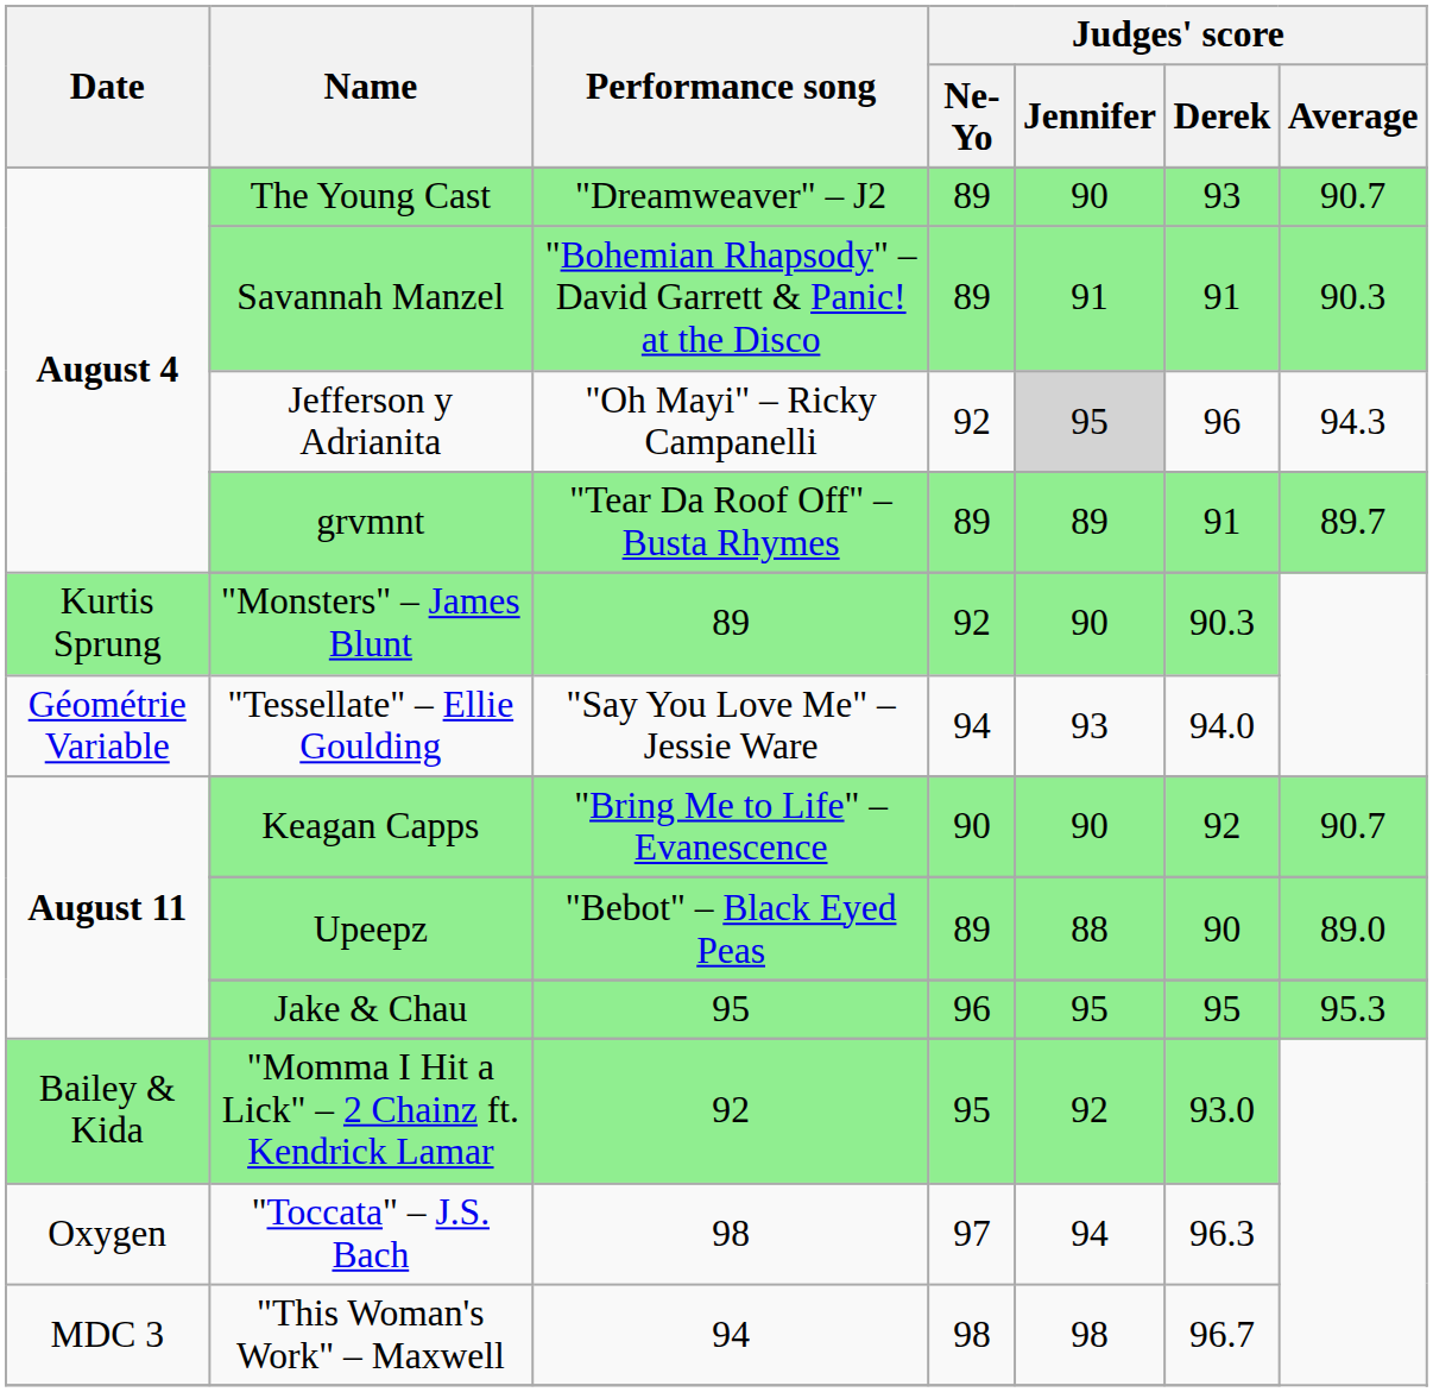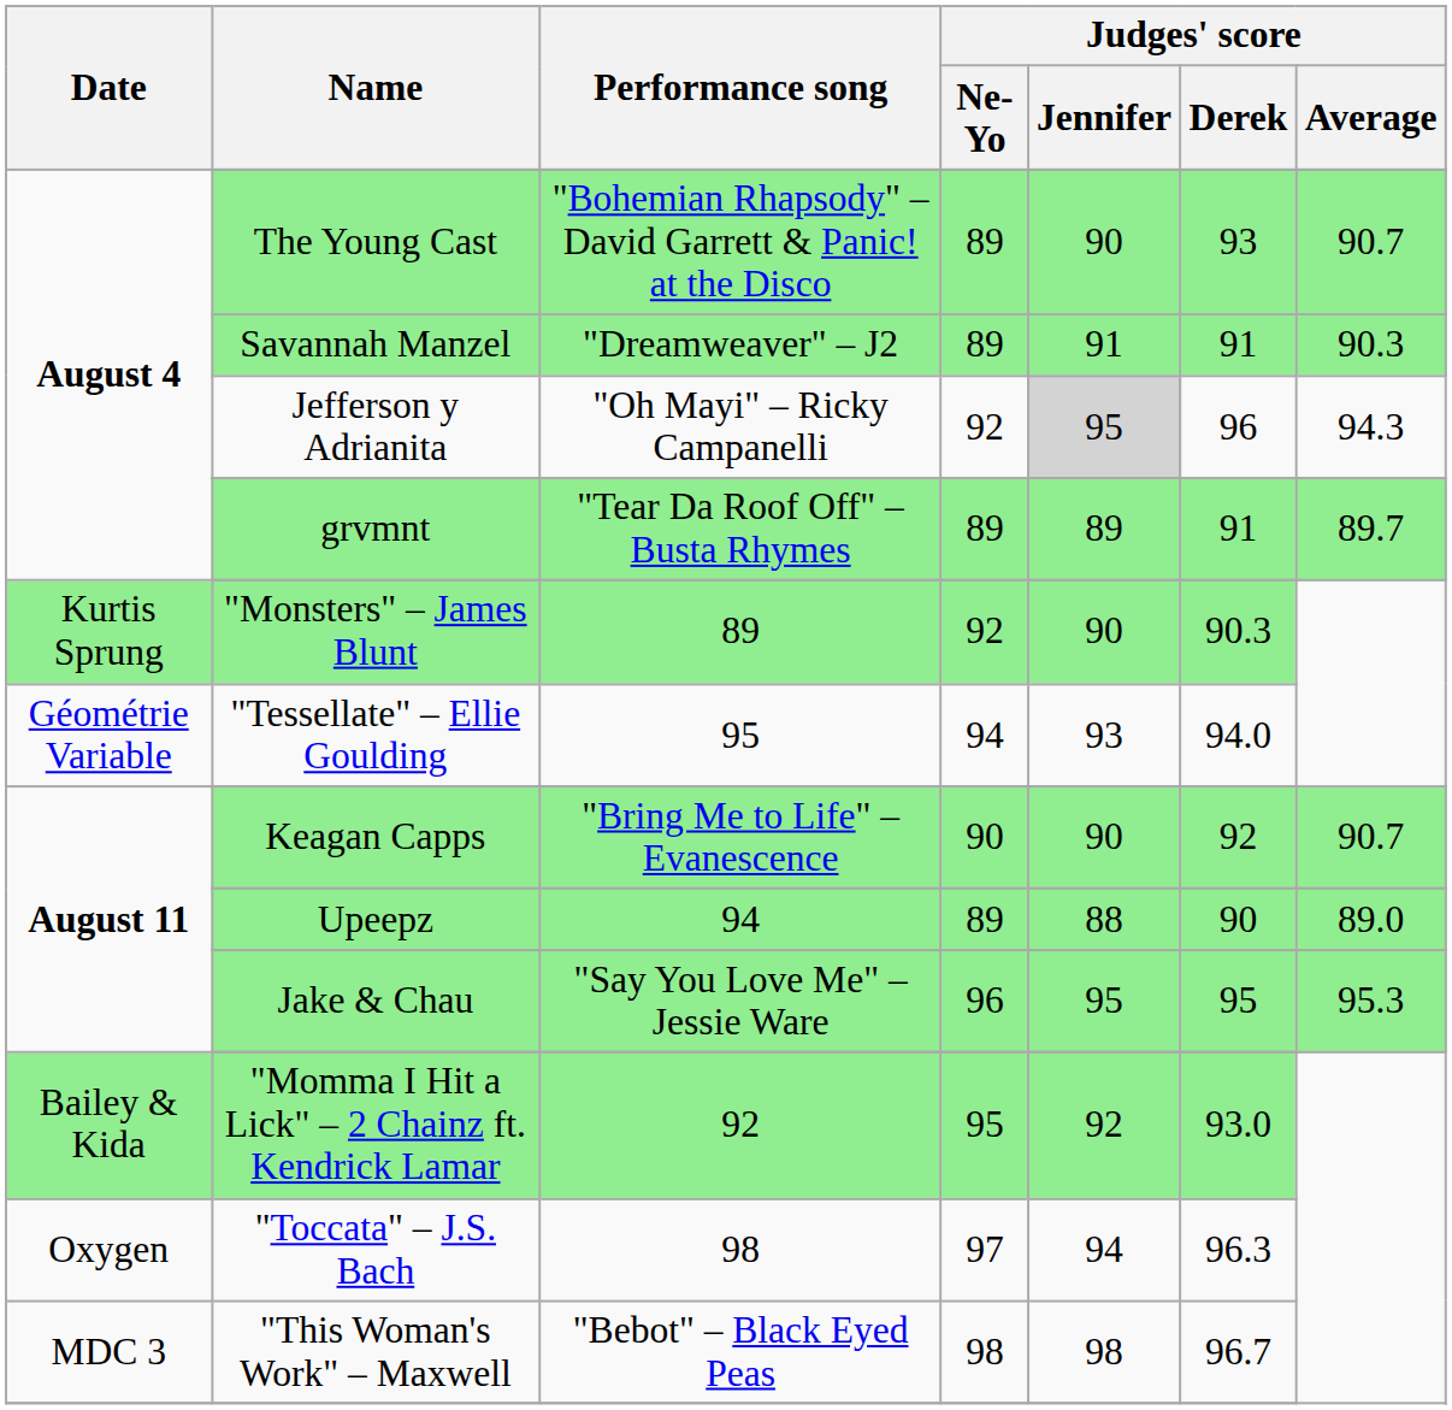The Young Cast | Performance song: "Dreamweaver" – J2 -> "Bohemian Rhapsody" – David Garrett & Panic! at the Disco
Savannah Manzel | Performance song: "Bohemian Rhapsody" – David Garrett & Panic! at the Disco -> "Dreamweaver" – J2
"Tessellate" – Ellie Goulding | Performance song: "Say You Love Me" – Jessie Ware -> 95
Upeepz | Performance song: "Bebot" – Black Eyed Peas -> 94
Jake & Chau | Performance song: 95 -> "Say You Love Me" – Jessie Ware
"This Woman's Work" – Maxwell | Performance song: 94 -> "Bebot" – Black Eyed Peas
